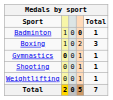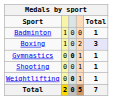Badminton | column 4: bold -> normal
Boxing | Total: no background -> lavender background
Gymnastics | column 2: bold -> normal
Gymnastics | column 3: normal -> bold
Weightlifting | column 3: normal -> bold
